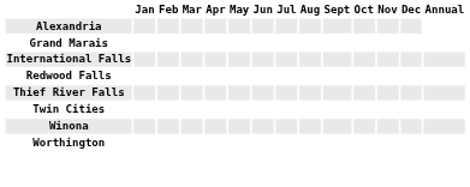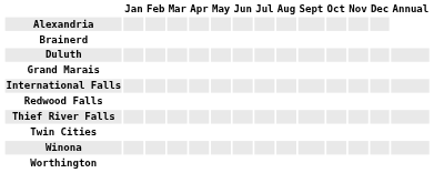+ row: Brainerd
+ row: Duluth
